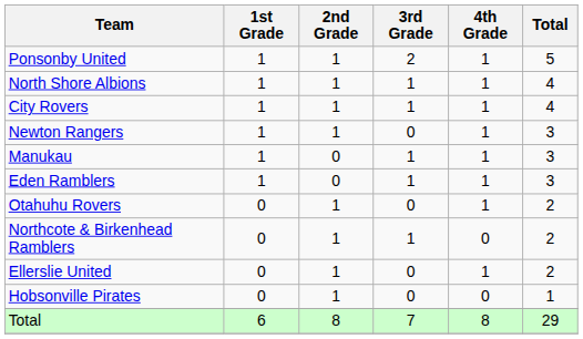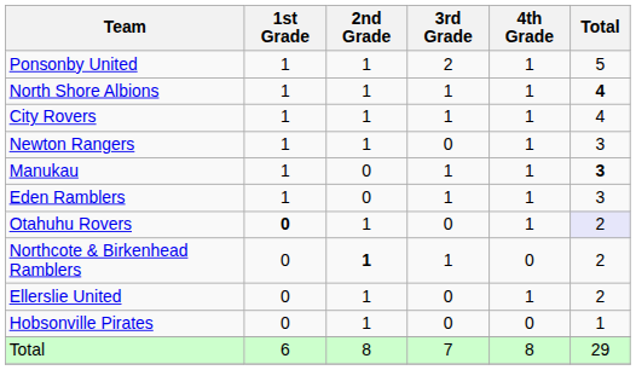North Shore Albions | Total: normal -> bold
Manukau | Total: normal -> bold
Otahuhu Rovers | 1st Grade: normal -> bold
Otahuhu Rovers | Total: no background -> lavender background
Northcote & Birkenhead Ramblers | 2nd Grade: normal -> bold
